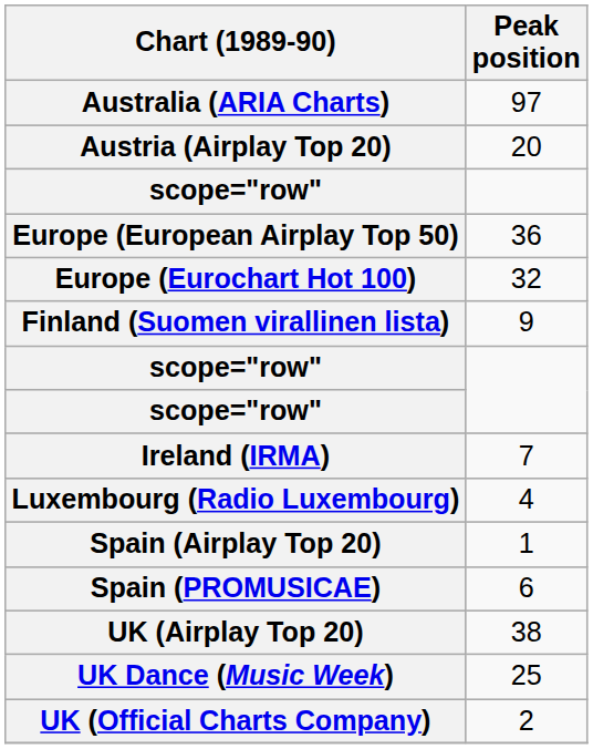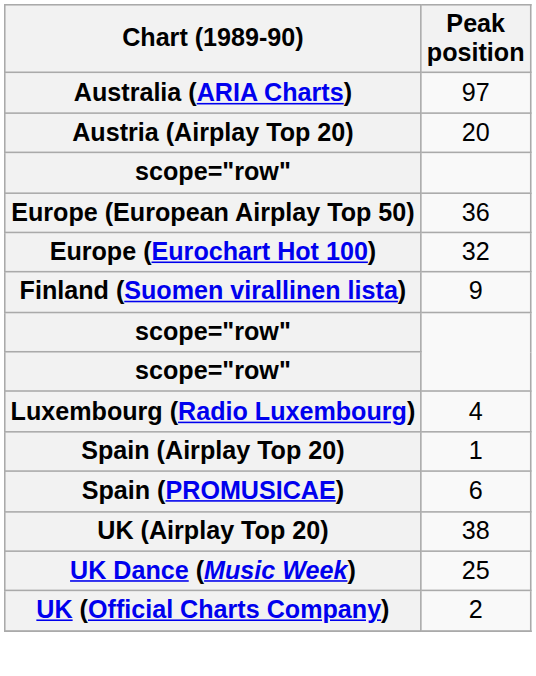- row: Ireland (IRMA) | 7
